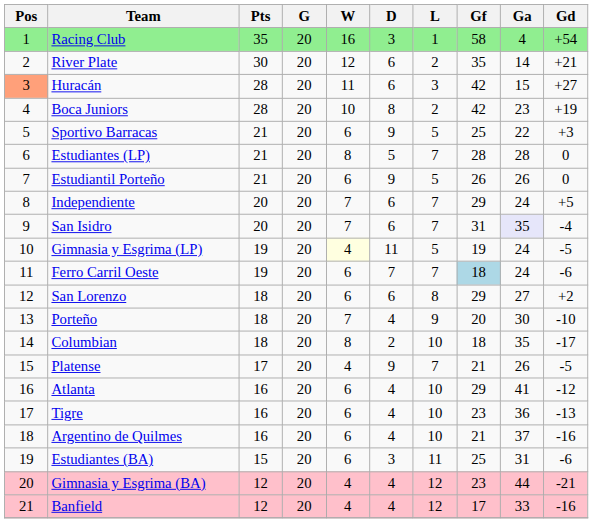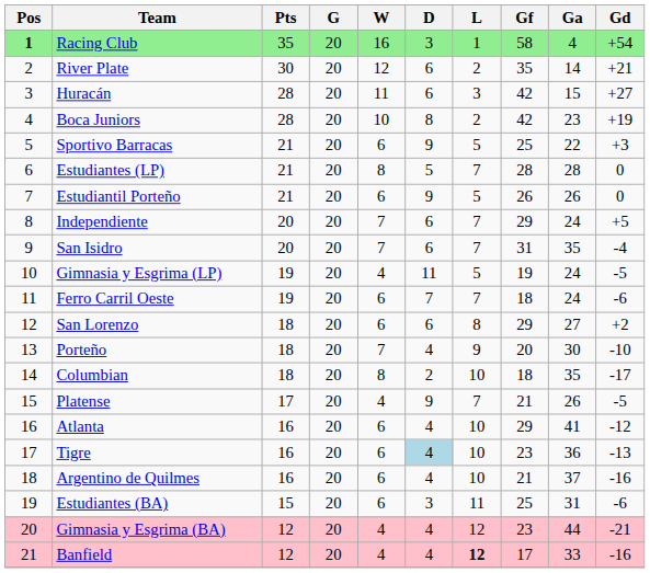Racing Club | Pos: normal -> bold
Huracán | Pos: lightsalmon background -> no background
San Isidro | Ga: lavender background -> no background
Gimnasia y Esgrima (LP) | W: lightyellow background -> no background
Ferro Carril Oeste | Gf: lightblue background -> no background
Tigre | D: no background -> lightblue background
Banfield | L: normal -> bold
